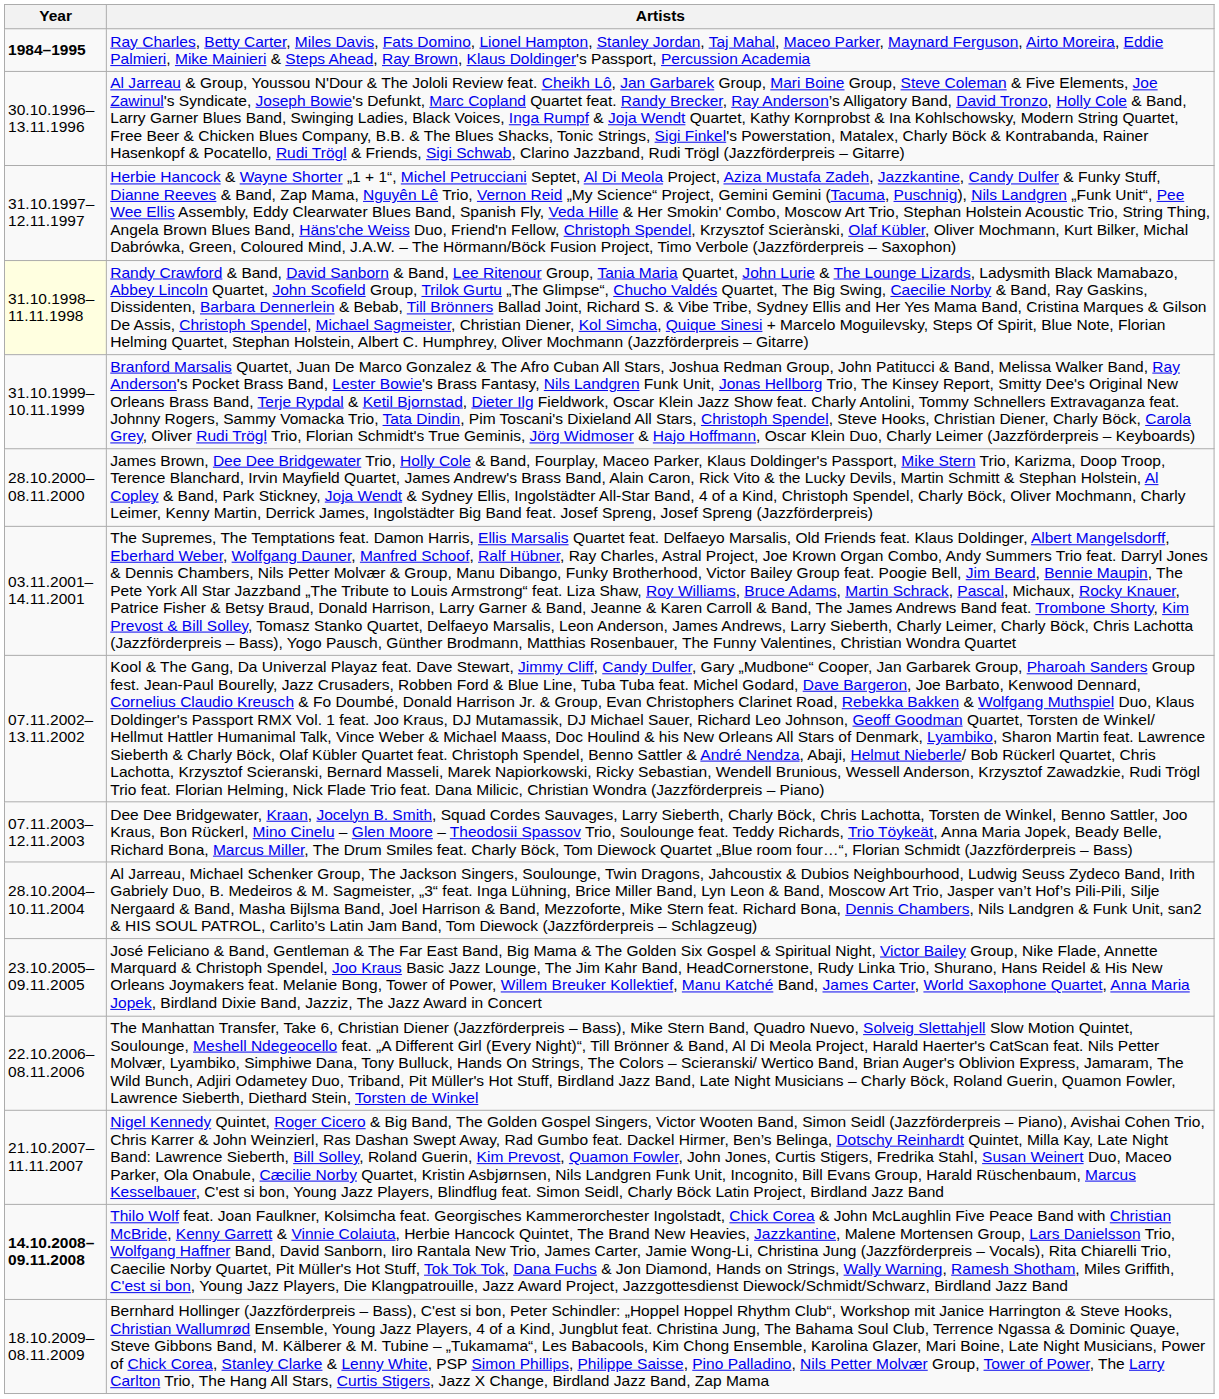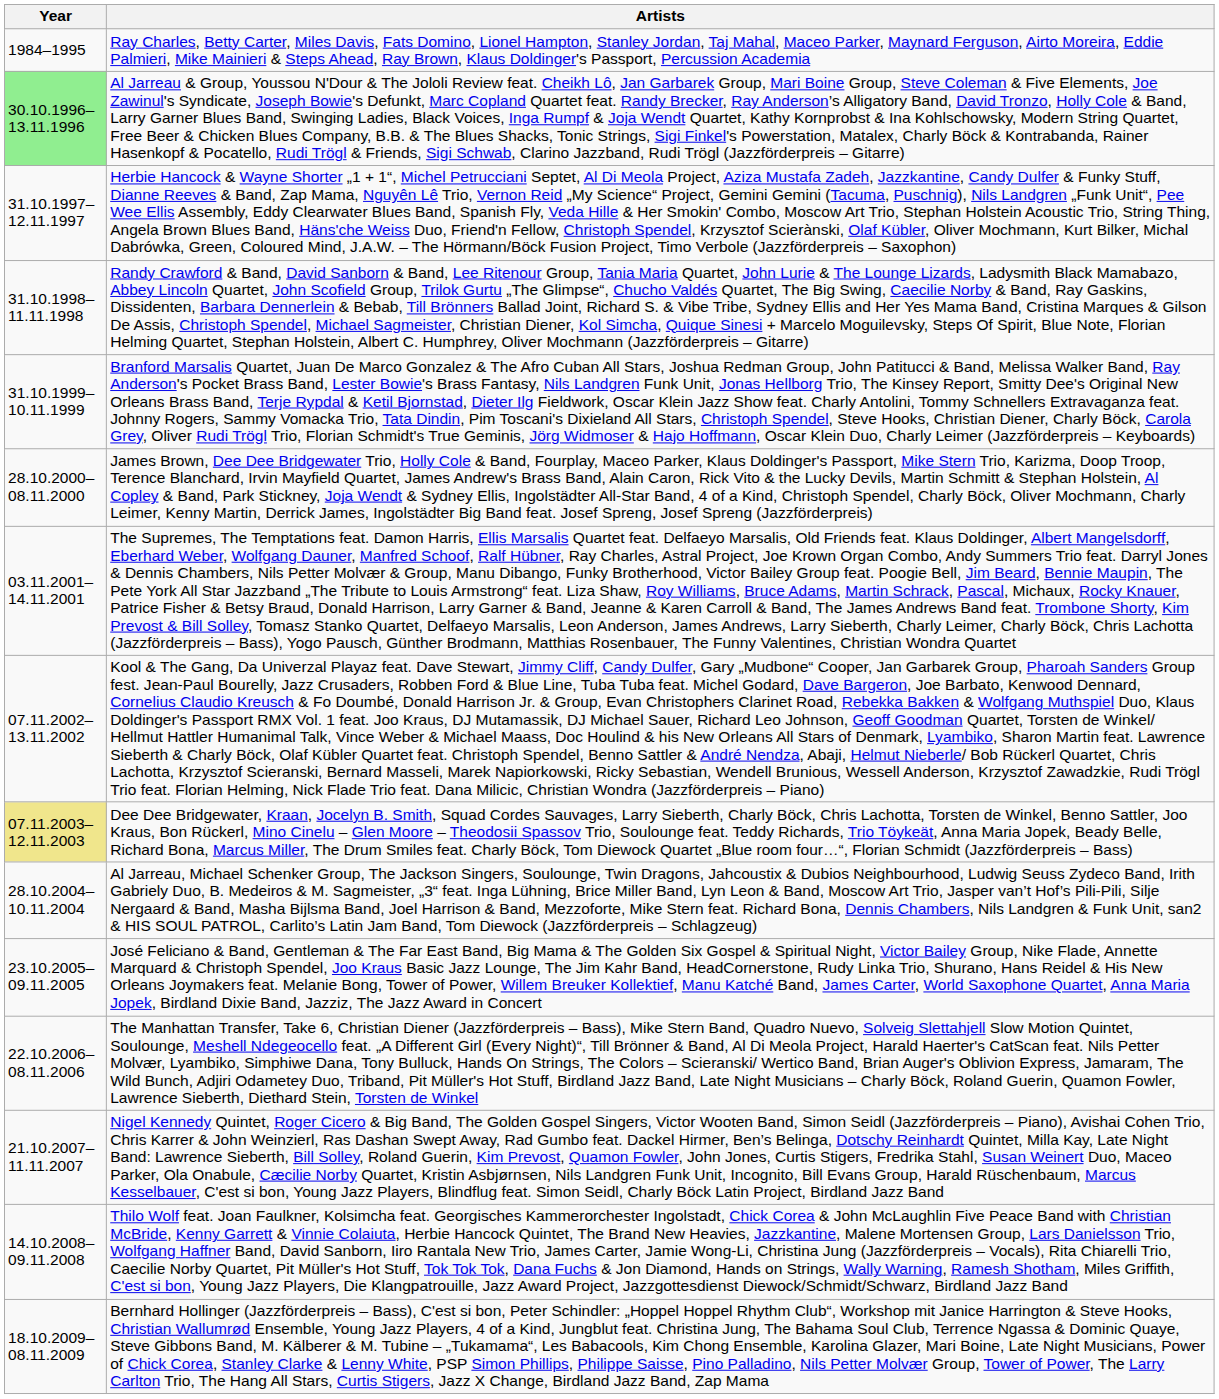row 2 | Year: bold -> normal
row 3 | Year: no background -> lightgreen background
row 5 | Year: lightyellow background -> no background
row 10 | Year: no background -> khaki background
row 15 | Year: bold -> normal
